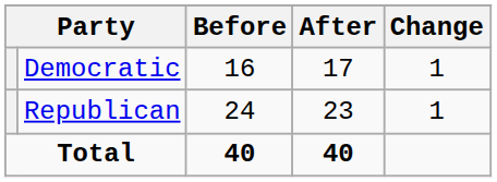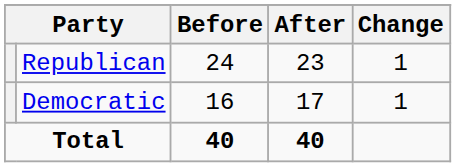rows swapped: Republican <-> Democratic
